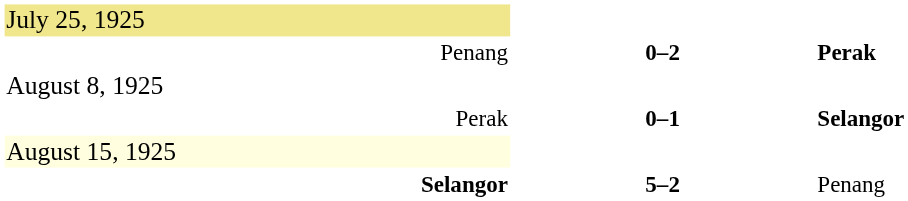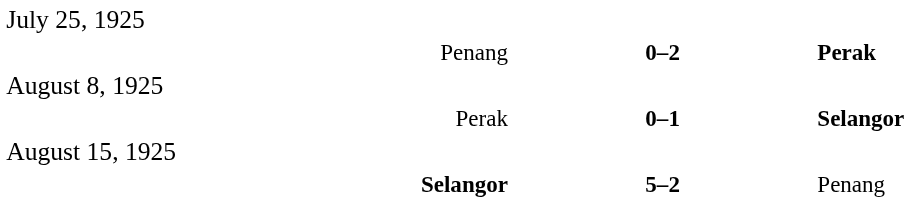July 25, 1925 | column 1: khaki background -> no background
August 15, 1925 | column 1: lightyellow background -> no background
